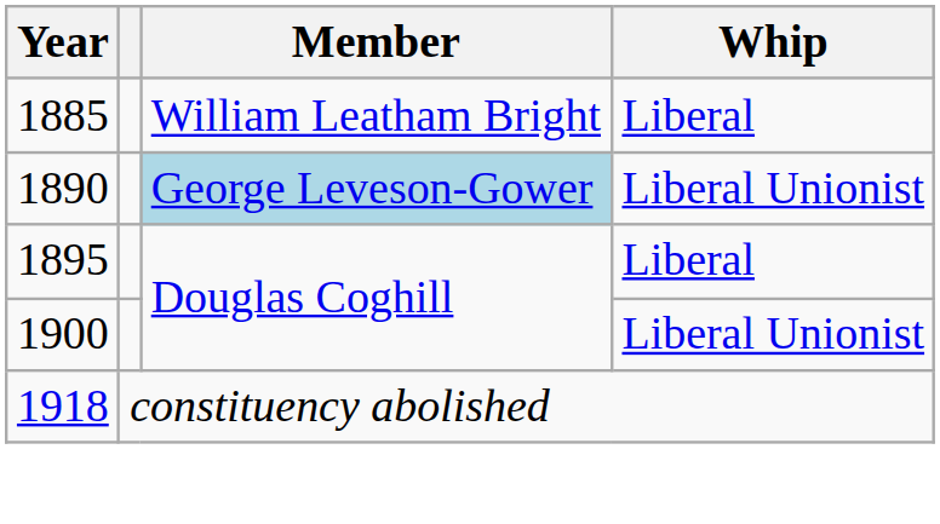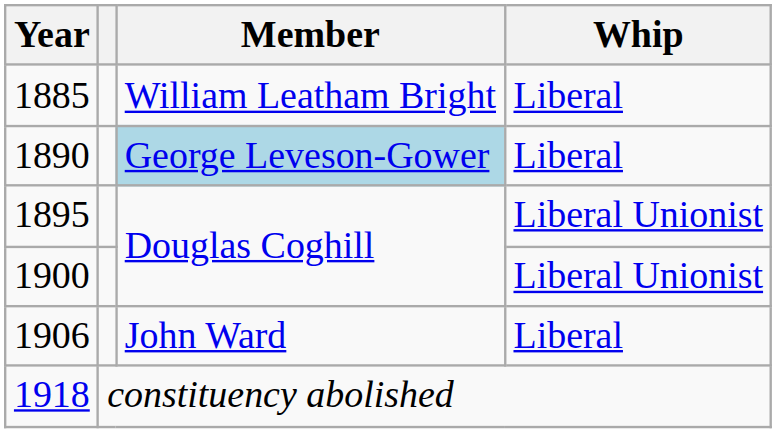1890 | Whip: Liberal Unionist -> Liberal
1895 | Whip: Liberal -> Liberal Unionist
+ row: 1906 | John Ward | Liberal
